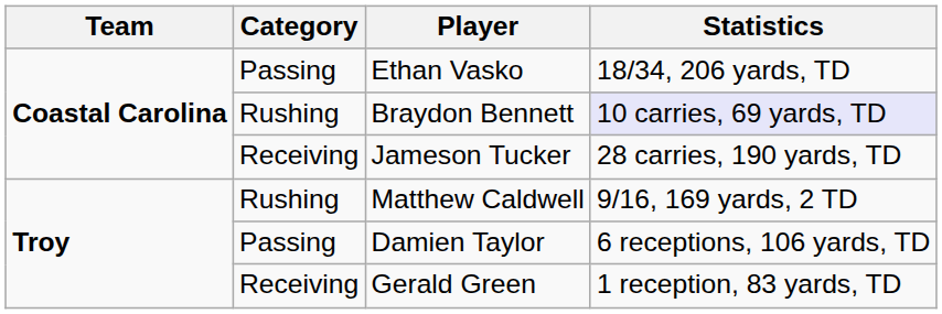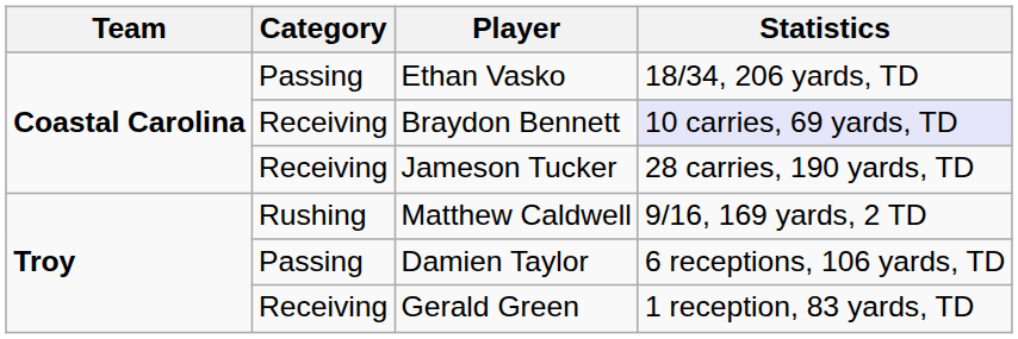Braydon Bennett | Category: Rushing -> Receiving
